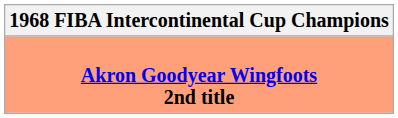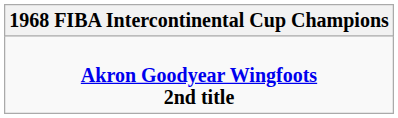row 2 | column 1: lightsalmon background -> no background
